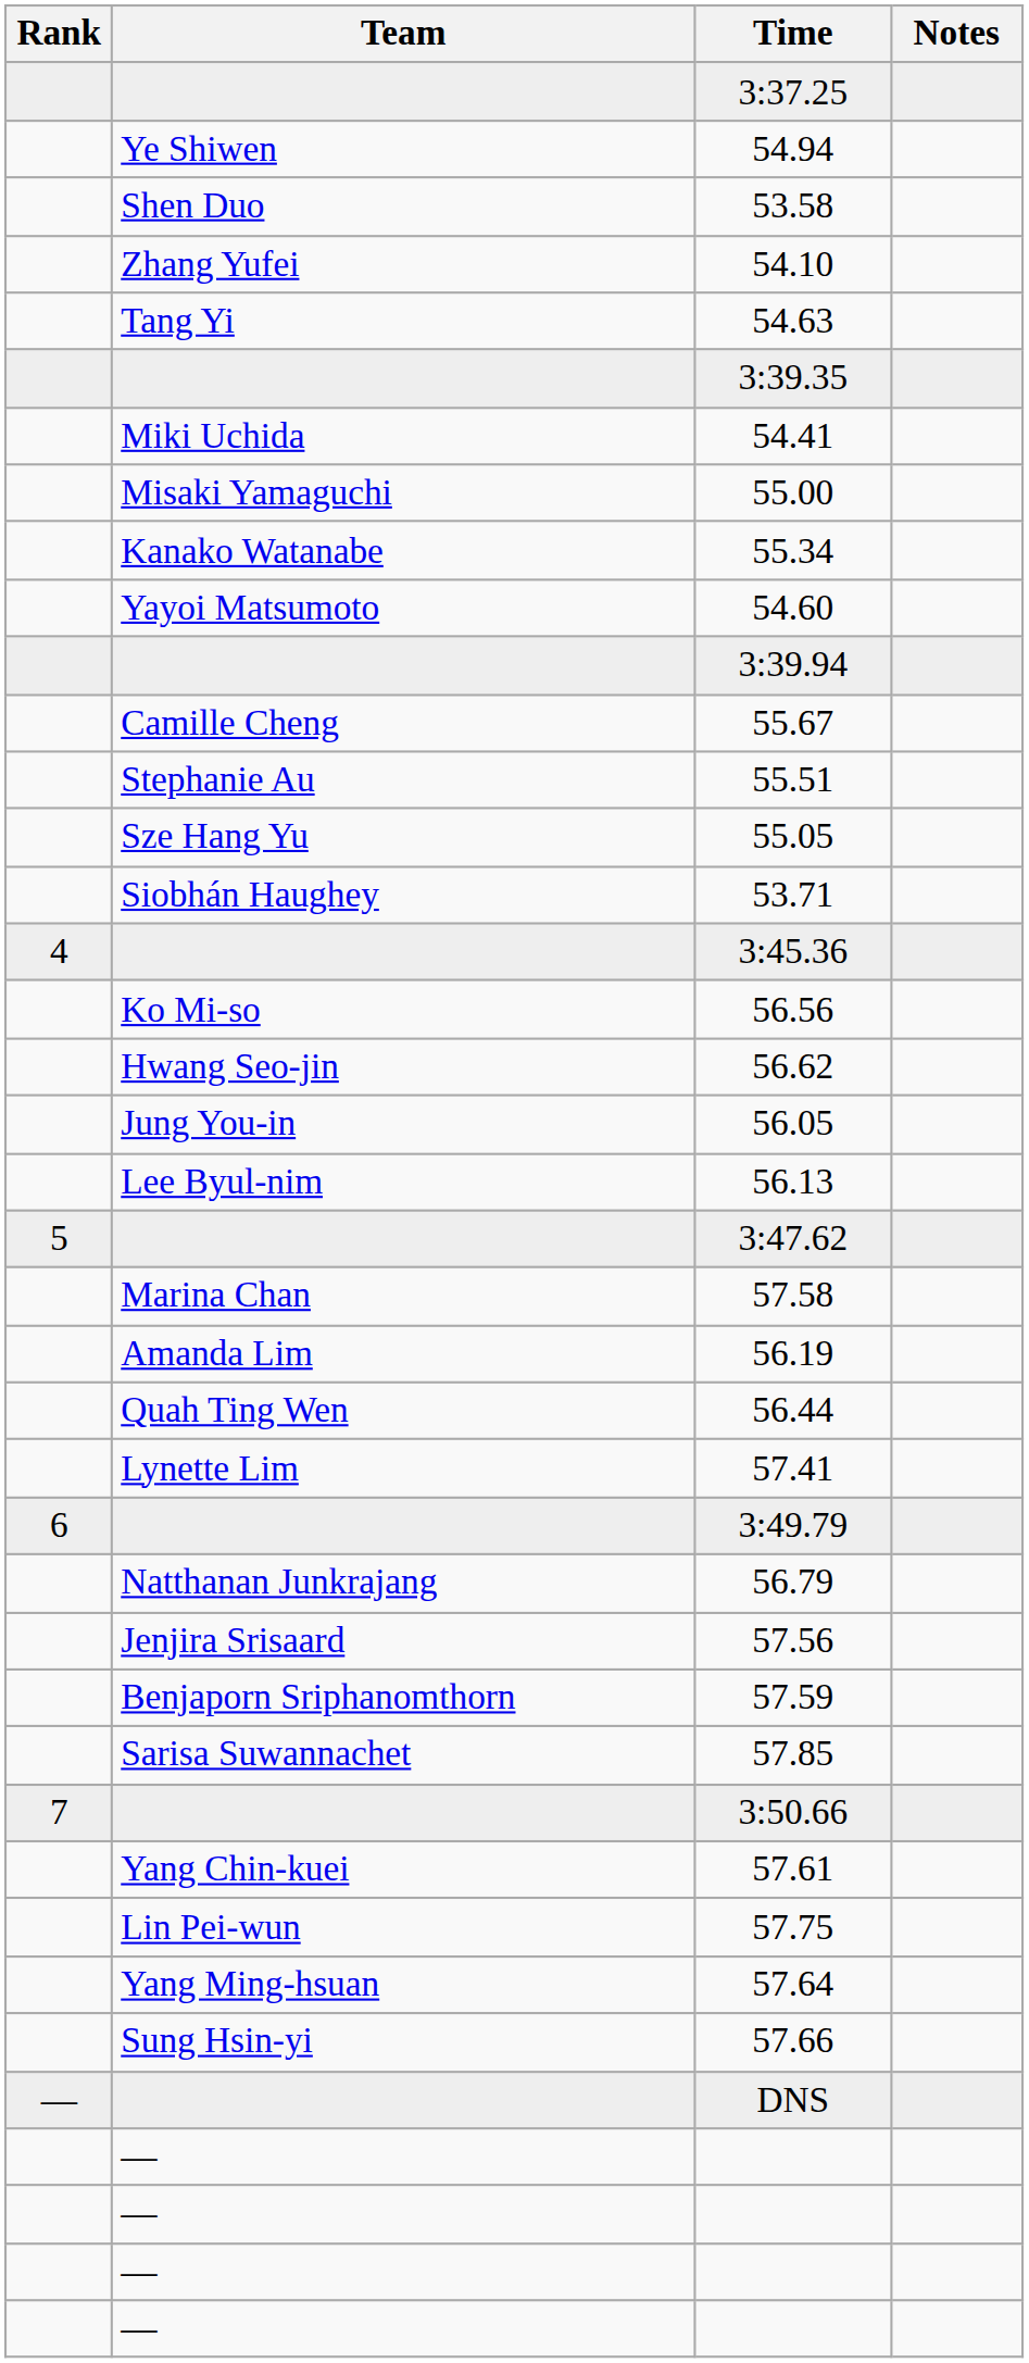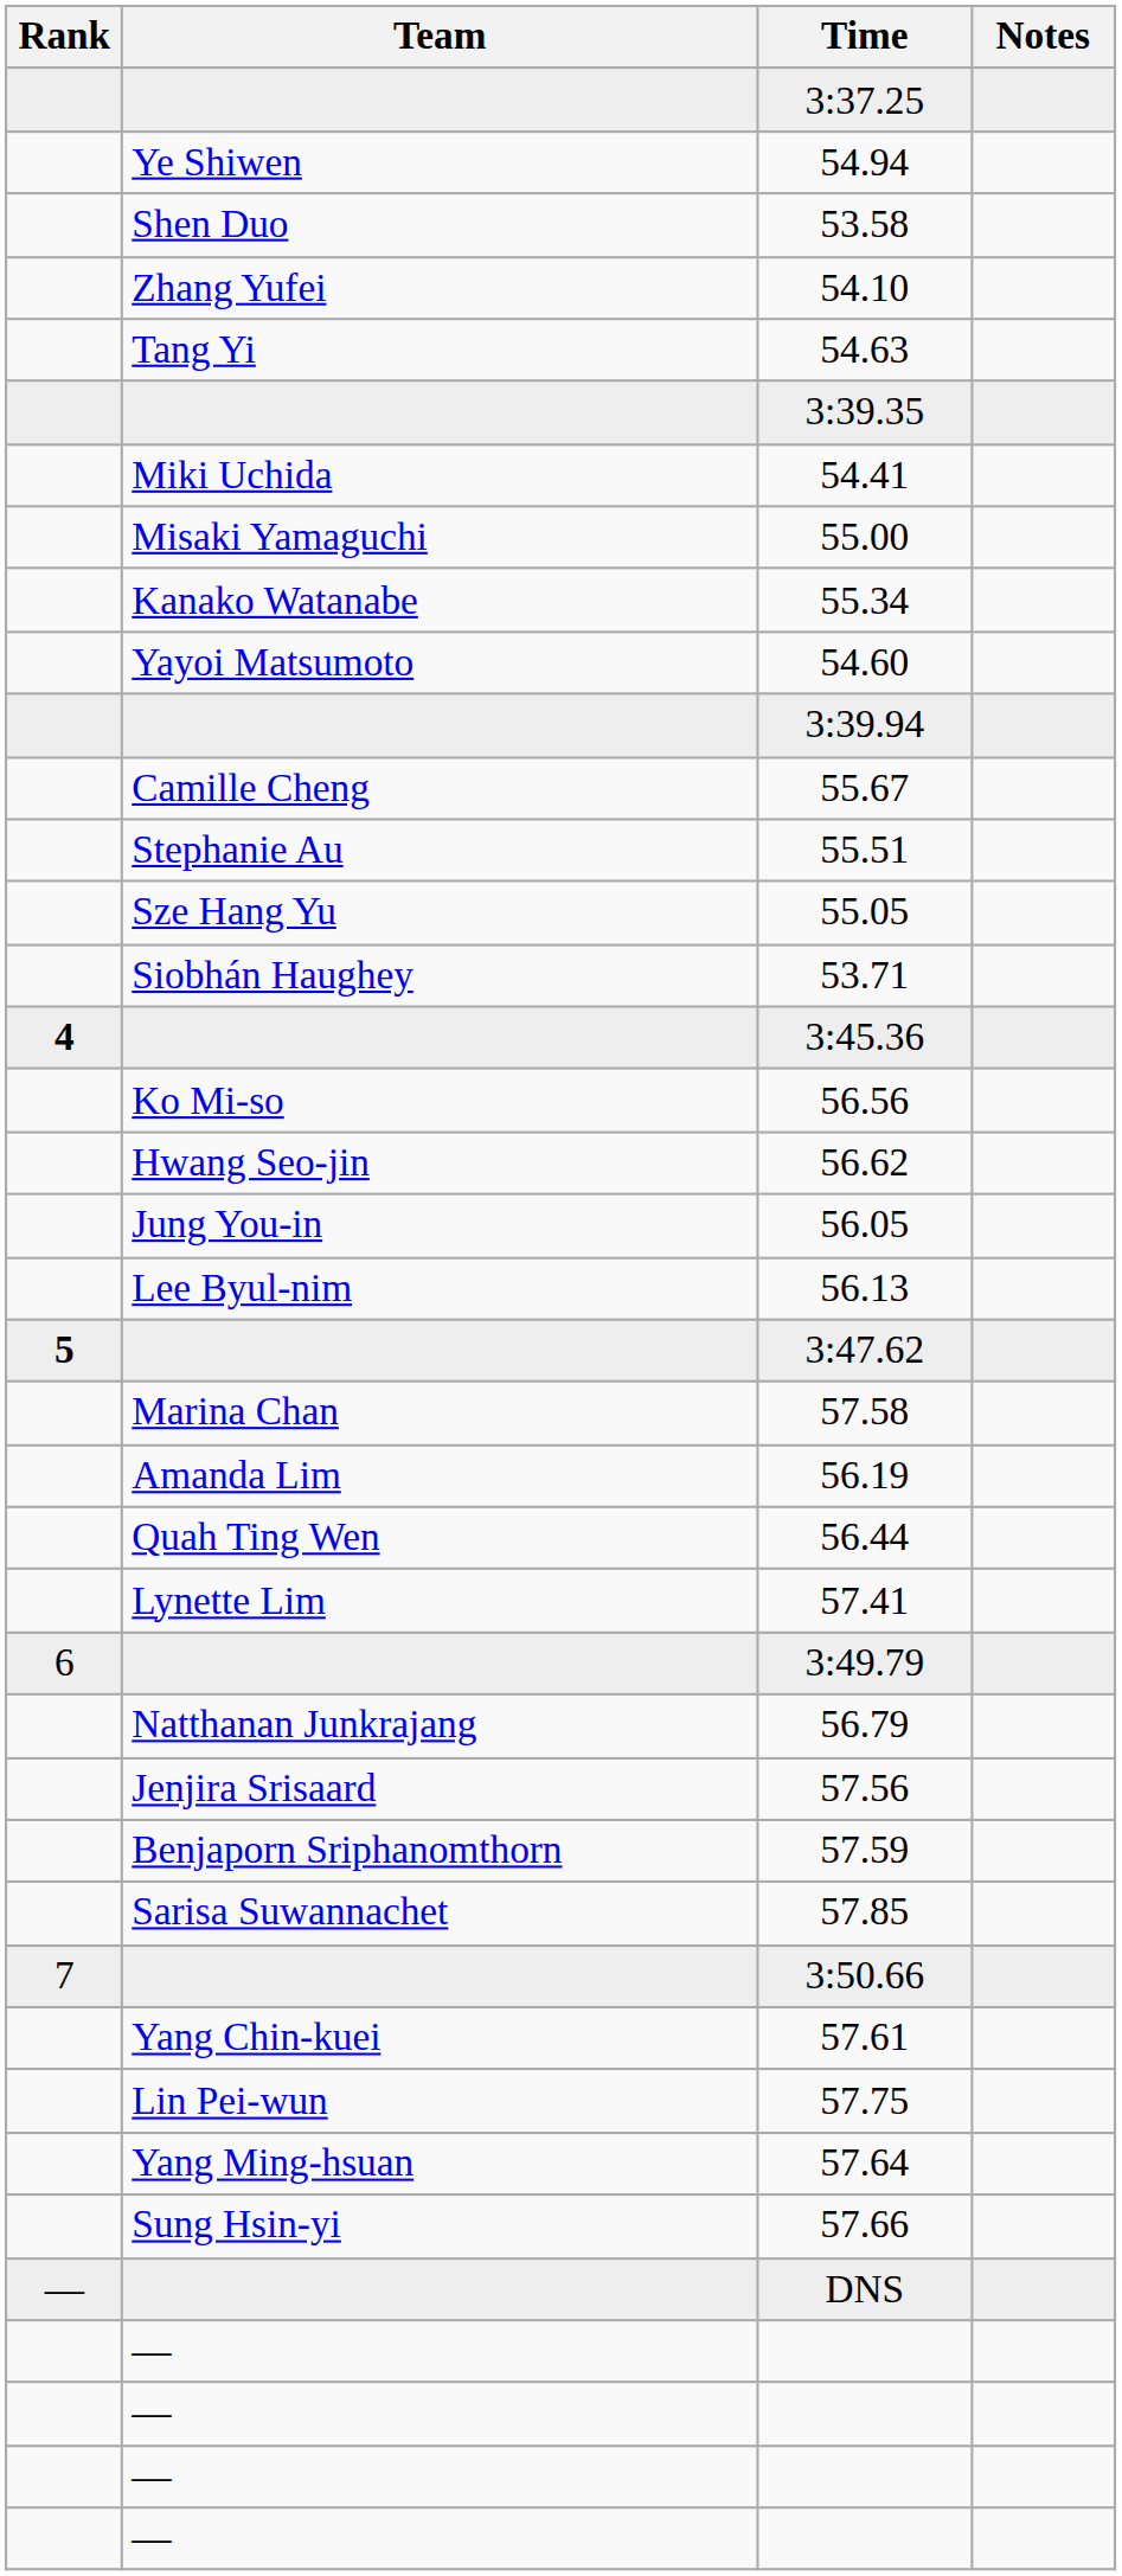3:45.36 | Rank: normal -> bold
3:47.62 | Rank: normal -> bold
